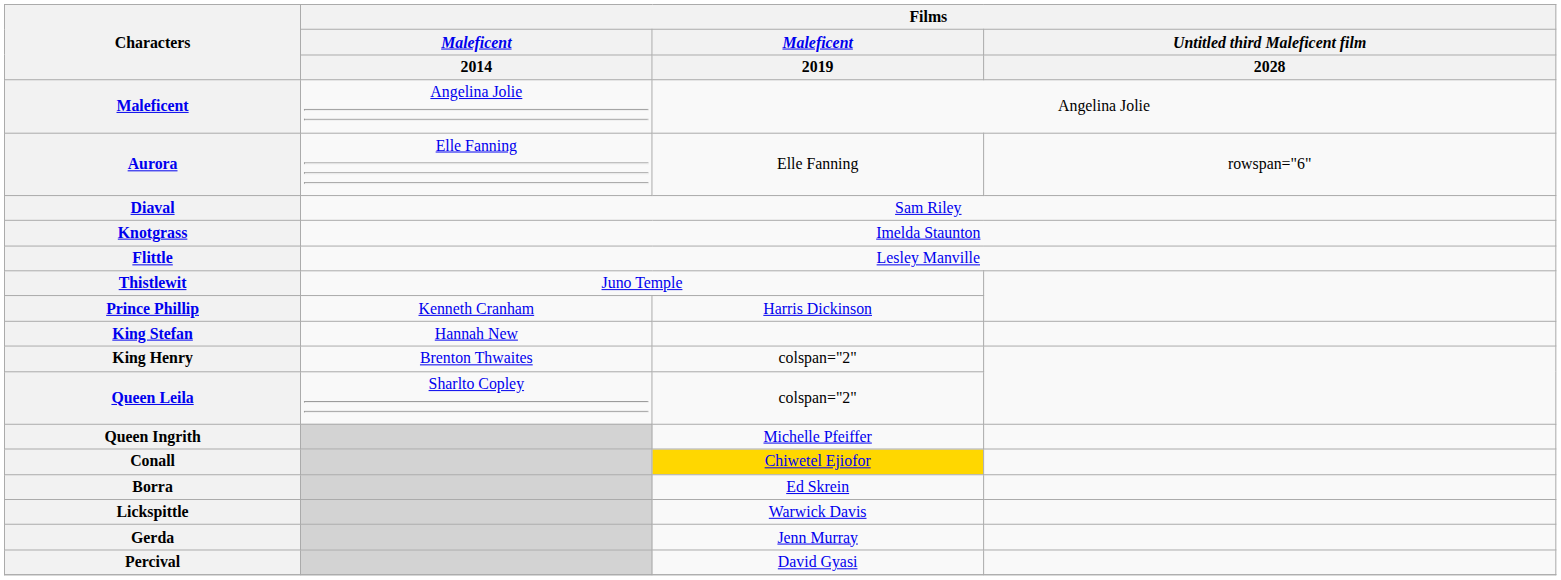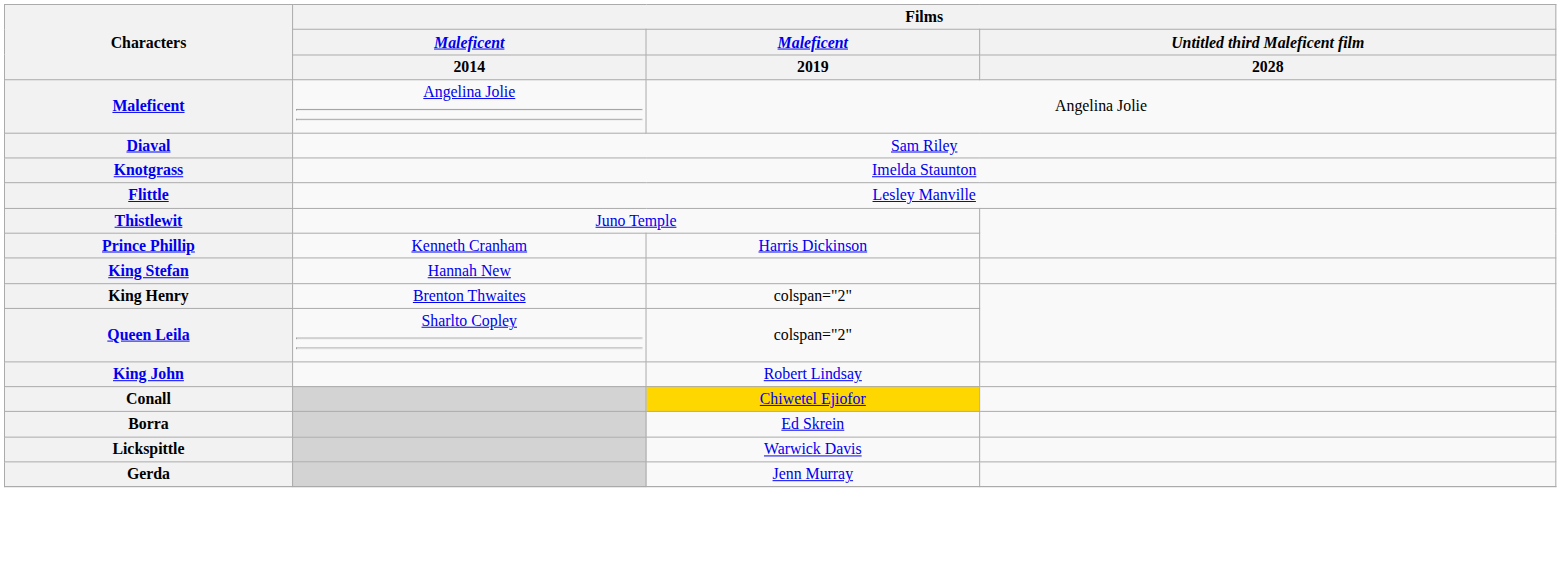- row: Aurora | Elle Fanning | Elle Fanning | rowspan="6"
+ row: King John | Robert Lindsay
- row: Queen Ingrith | Michelle Pfeiffer
- row: Percival | David Gyasi
